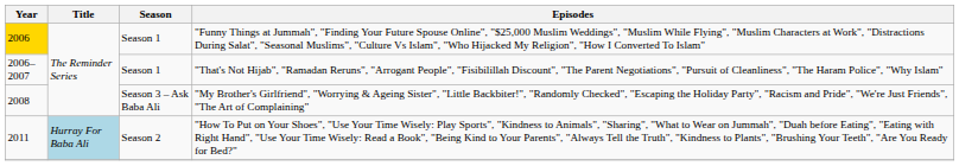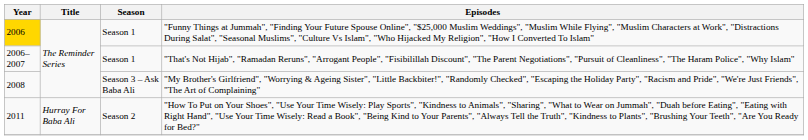row 5 | Title: lightblue background -> no background
